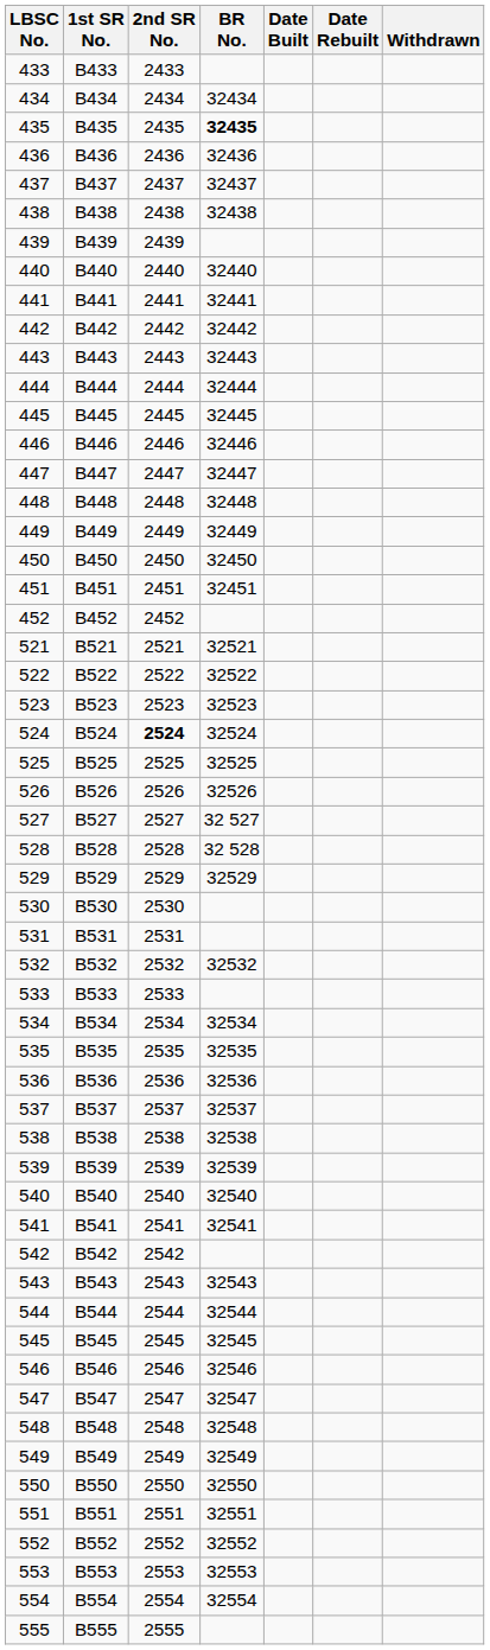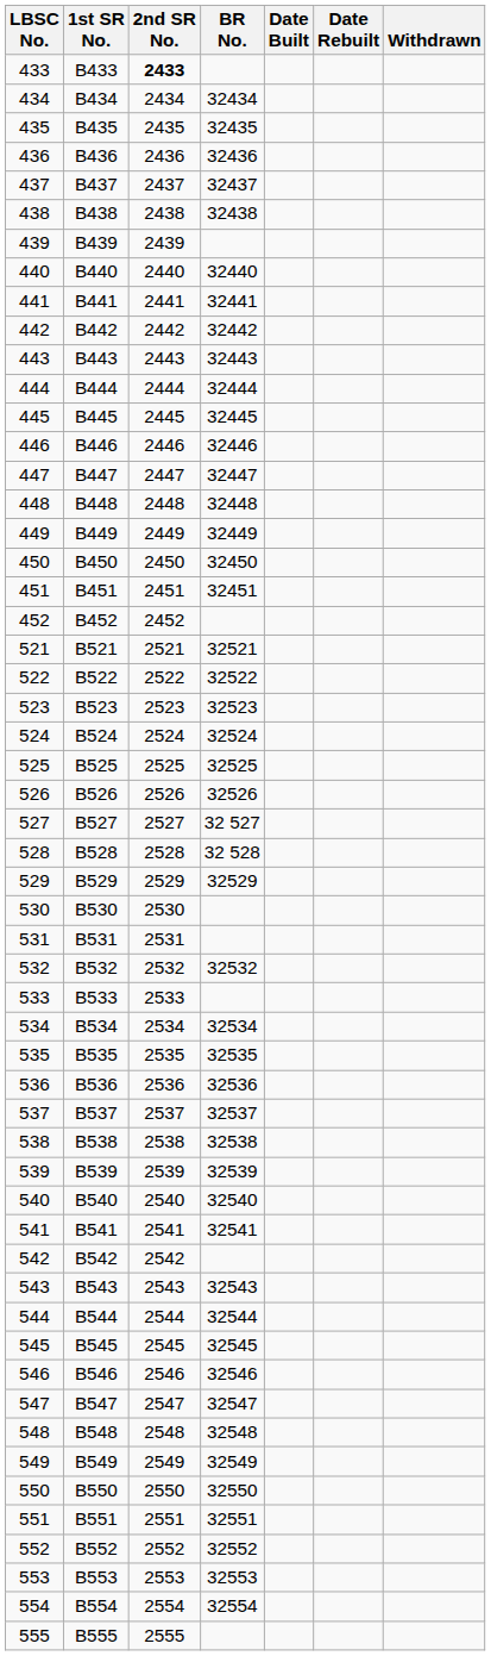433 | 2nd SR No.: normal -> bold
435 | BR No.: bold -> normal
524 | 2nd SR No.: bold -> normal
